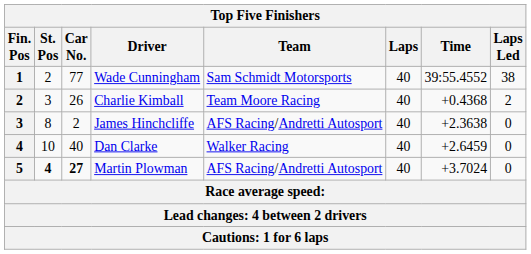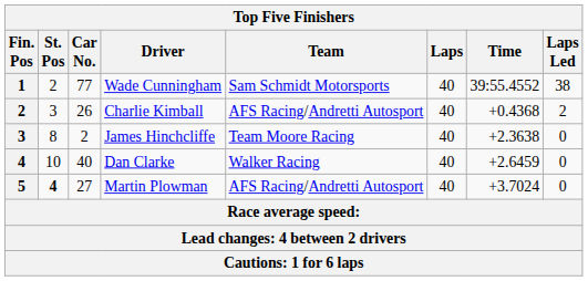Charlie Kimball | Team: Team Moore Racing -> AFS Racing/Andretti Autosport
James Hinchcliffe | Team: AFS Racing/Andretti Autosport -> Team Moore Racing
Martin Plowman | Car No.: bold -> normal
